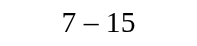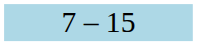row 1 | column 1: no background -> lightblue background
